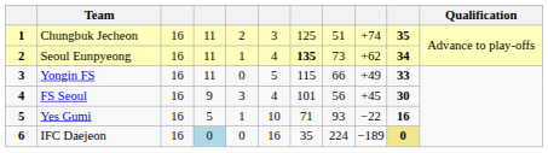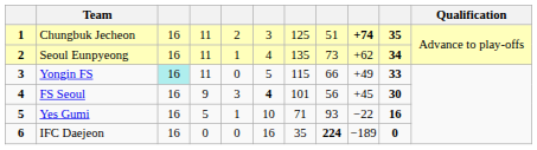Chungbuk Jecheon | column 9: normal -> bold
Seoul Eunpyeong | column 7: bold -> normal
Yongin FS | column 3: no background -> paleturquoise background
FS Seoul | column 6: normal -> bold
IFC Daejeon | column 4: lightblue background -> no background
IFC Daejeon | column 8: normal -> bold
IFC Daejeon | column 10: khaki background -> no background
